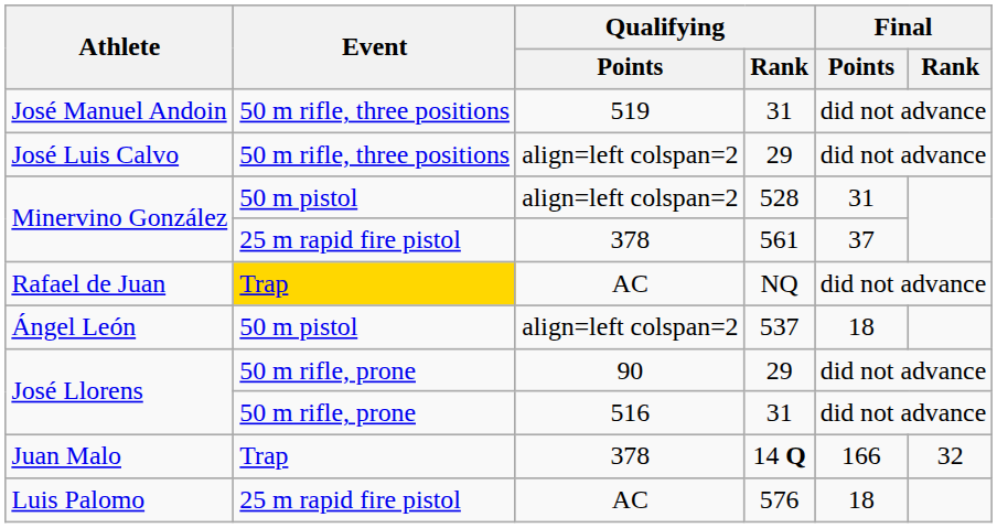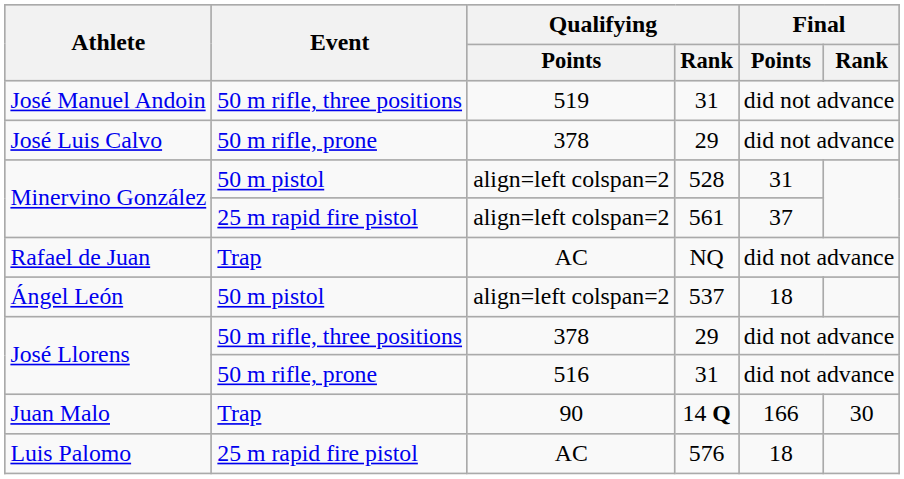José Luis Calvo | Event: 50 m rifle, three positions -> 50 m rifle, prone
José Luis Calvo | Qualifying / Points: align=left colspan=2 -> 378
Minervino González / 561 | Qualifying / Points: 378 -> align=left colspan=2
Rafael de Juan | Event: gold background -> no background
José Llorens / 29 | Event: 50 m rifle, prone -> 50 m rifle, three positions
José Llorens / 29 | Qualifying / Points: 90 -> 378
Juan Malo | Qualifying / Points: 378 -> 90
Juan Malo | Final / Rank: 32 -> 30
